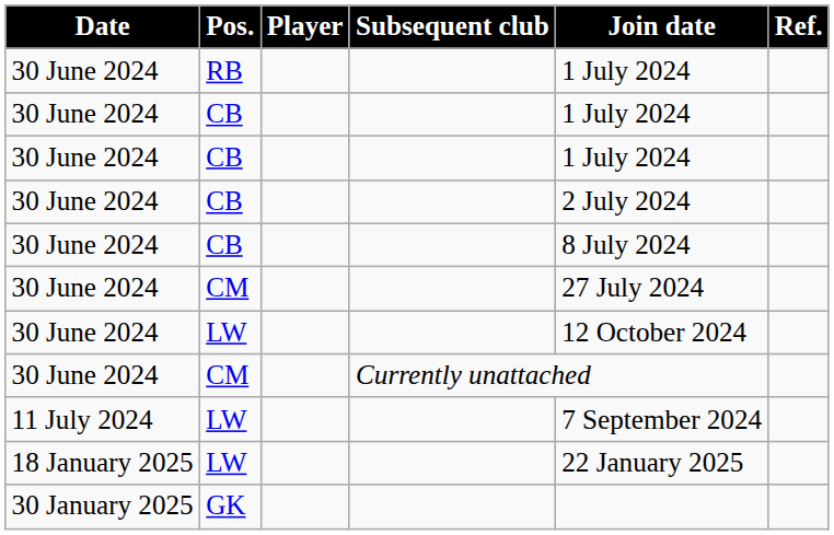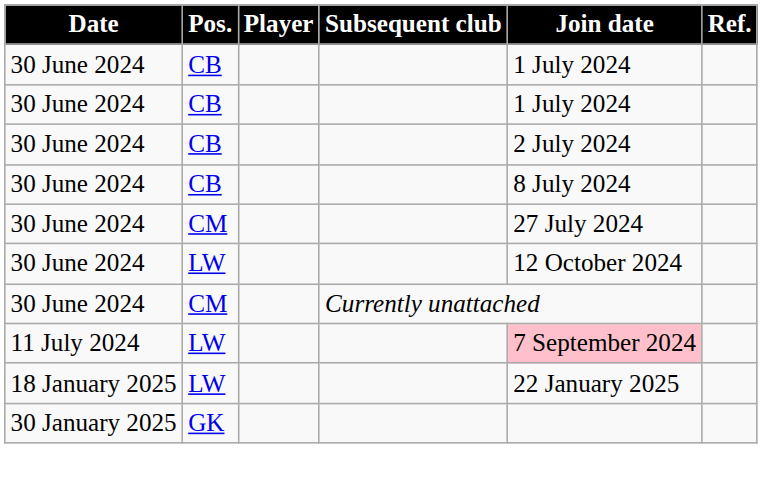- row: 30 June 2024 | RB | 1 July 2024
11 July 2024 / LW | Join date: no background -> pink background
